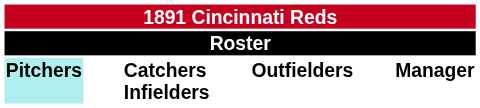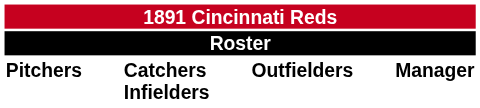Pitchers | column 1: paleturquoise background -> no background
